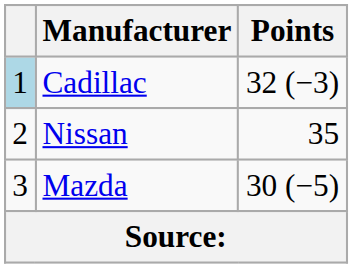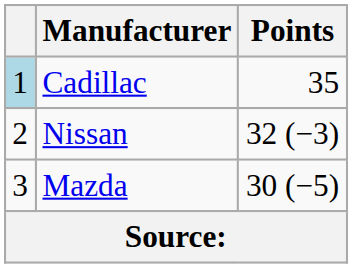Cadillac | Points: 32 (−3) -> 35
Nissan | Points: 35 -> 32 (−3)
